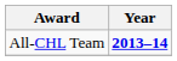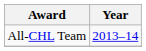row 2 | Year: bold -> normal
